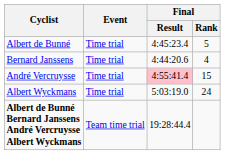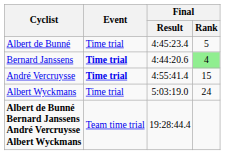Bernard Janssens | Event: normal -> bold
Bernard Janssens | Final / Rank: no background -> lightgreen background
André Vercruysse | Event: normal -> bold
André Vercruysse | Final / Result: pink background -> no background
